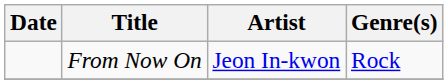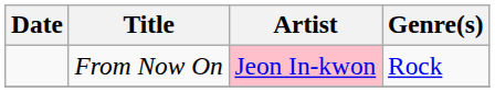From Now On | Artist: no background -> pink background
